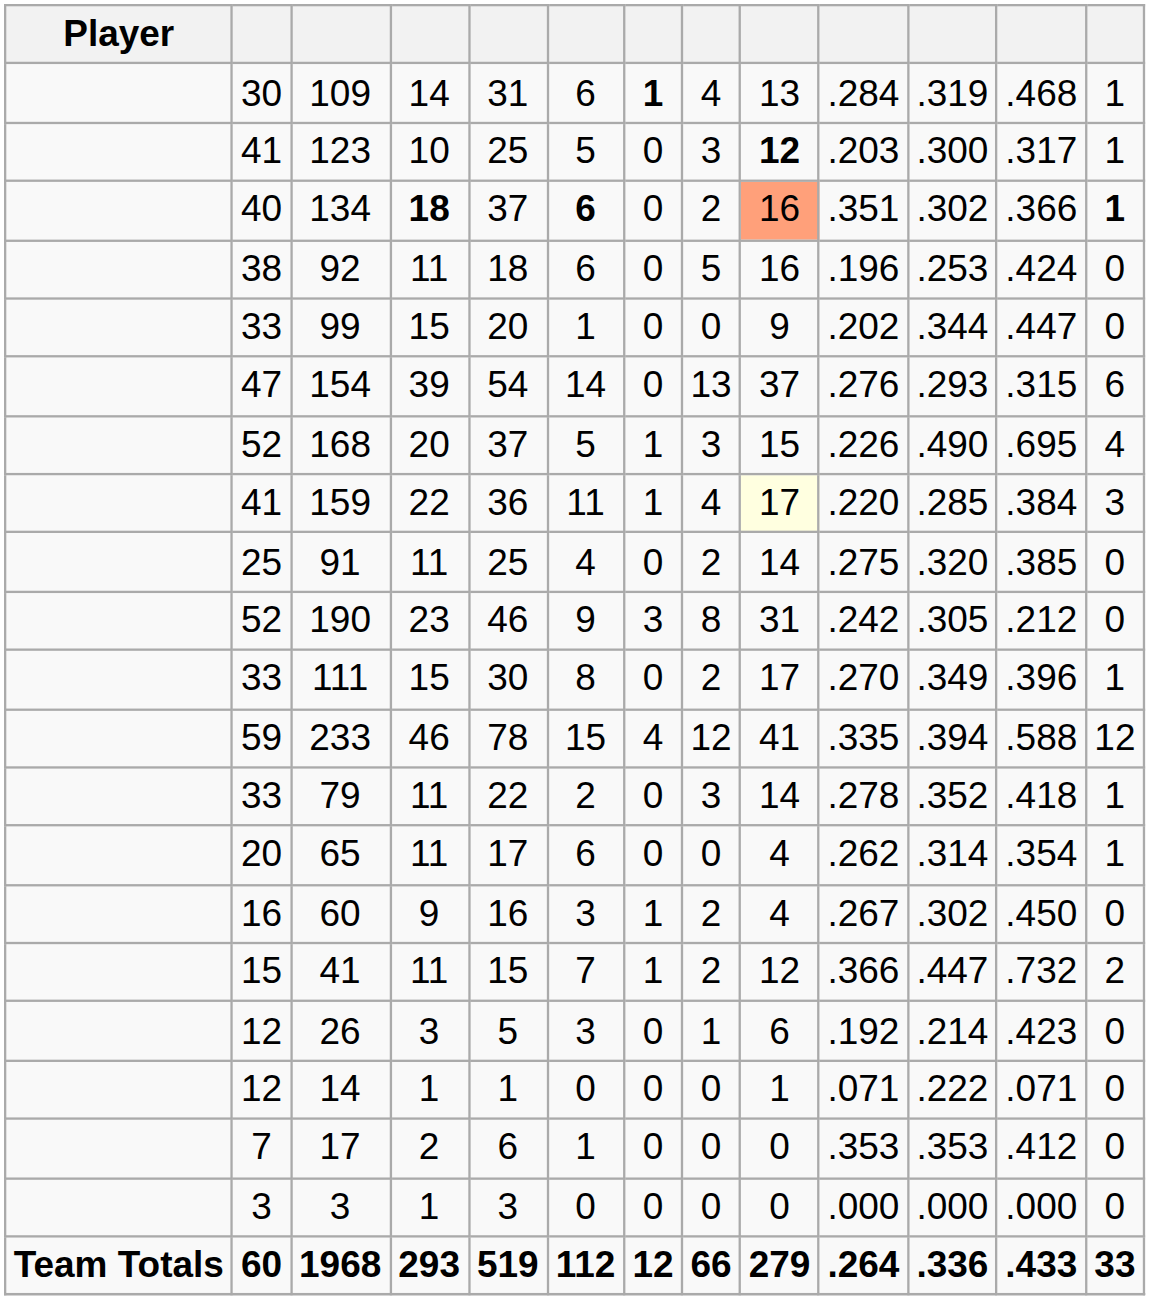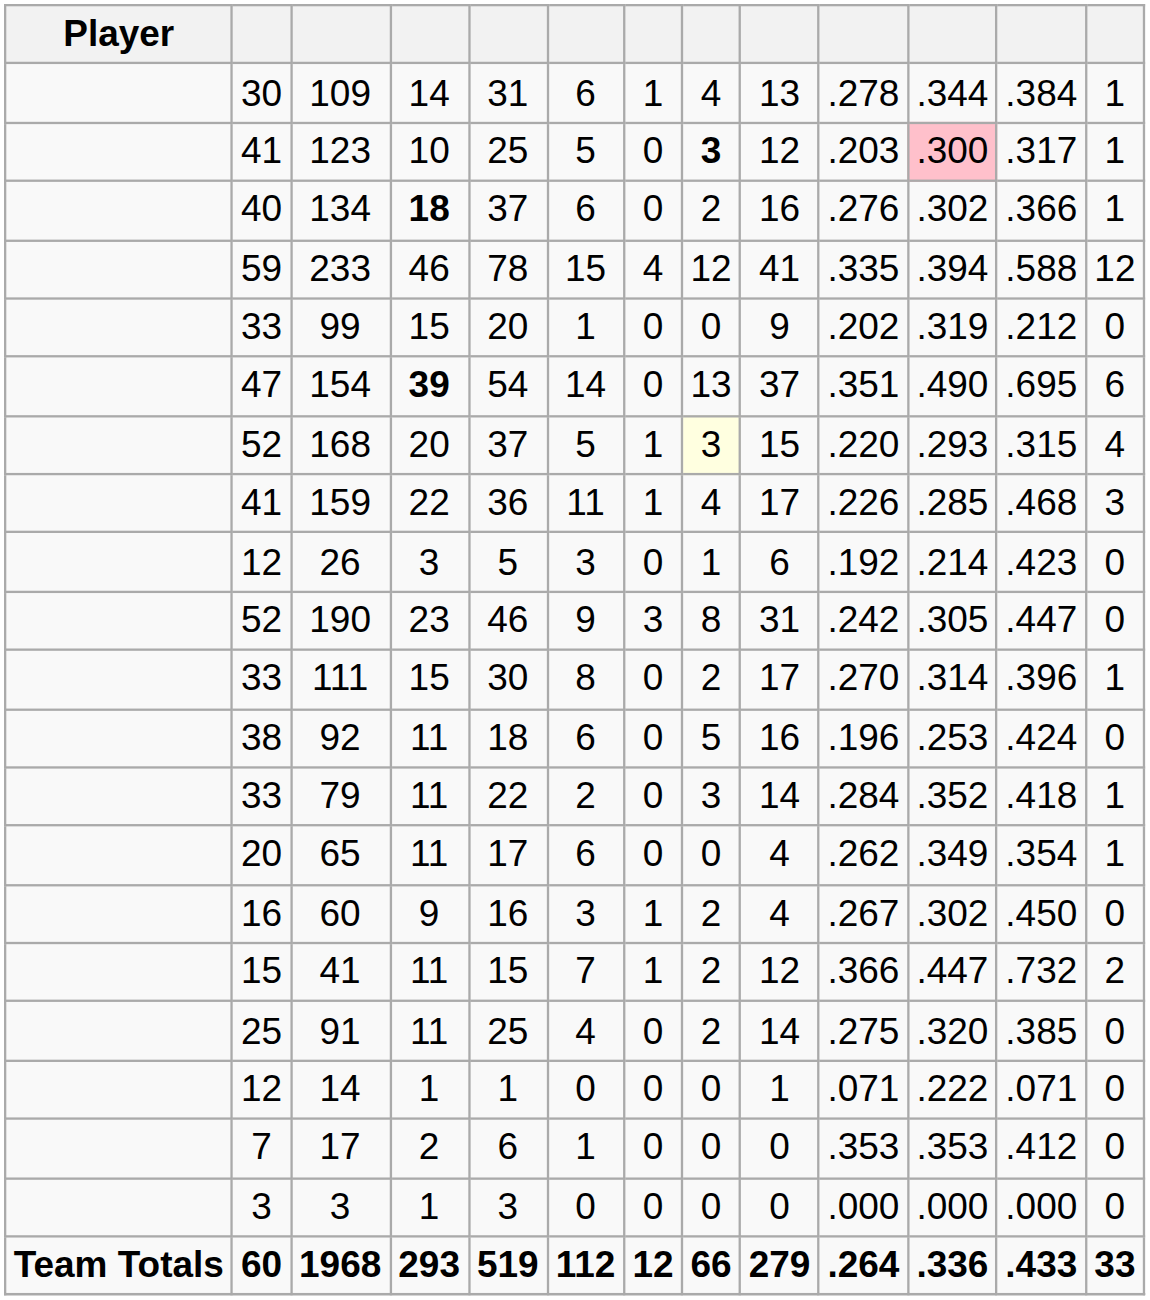109 | column 7: bold -> normal
109 | column 10: .284 -> .278
109 | column 11: .319 -> .344
109 | column 12: .468 -> .384
123 | column 8: normal -> bold
123 | column 9: bold -> normal
123 | column 11: no background -> pink background
134 | column 6: bold -> normal
134 | column 9: lightsalmon background -> no background
134 | column 10: .351 -> .276
134 | column 13: bold -> normal
rows swapped: 233 <-> 92
99 | column 11: .344 -> .319
99 | column 12: .447 -> .212
154 | column 4: normal -> bold
154 | column 10: .276 -> .351
154 | column 11: .293 -> .490
154 | column 12: .315 -> .695
168 | column 8: no background -> lightyellow background
168 | column 10: .226 -> .220
168 | column 11: .490 -> .293
168 | column 12: .695 -> .315
159 | column 9: lightyellow background -> no background
159 | column 10: .220 -> .226
159 | column 12: .384 -> .468
rows swapped: 91 <-> 26
190 | column 12: .212 -> .447
111 | column 11: .349 -> .314
79 | column 10: .278 -> .284
65 | column 11: .314 -> .349
